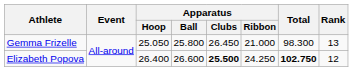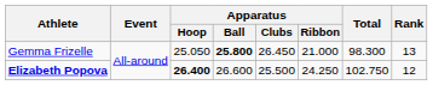row 3 | Apparatus / Ball: normal -> bold
row 4 | Athlete: normal -> bold
row 4 | Apparatus / Hoop: normal -> bold
row 4 | Apparatus / Clubs: bold -> normal
row 4 | Total: bold -> normal
